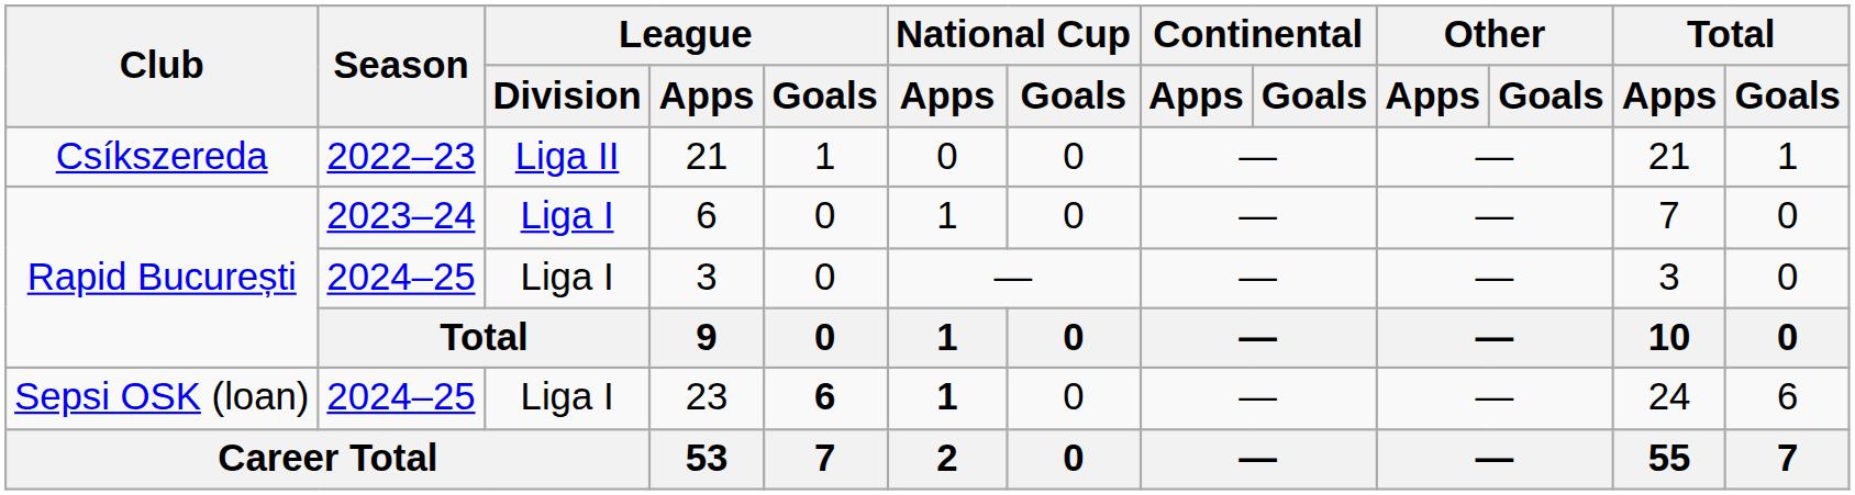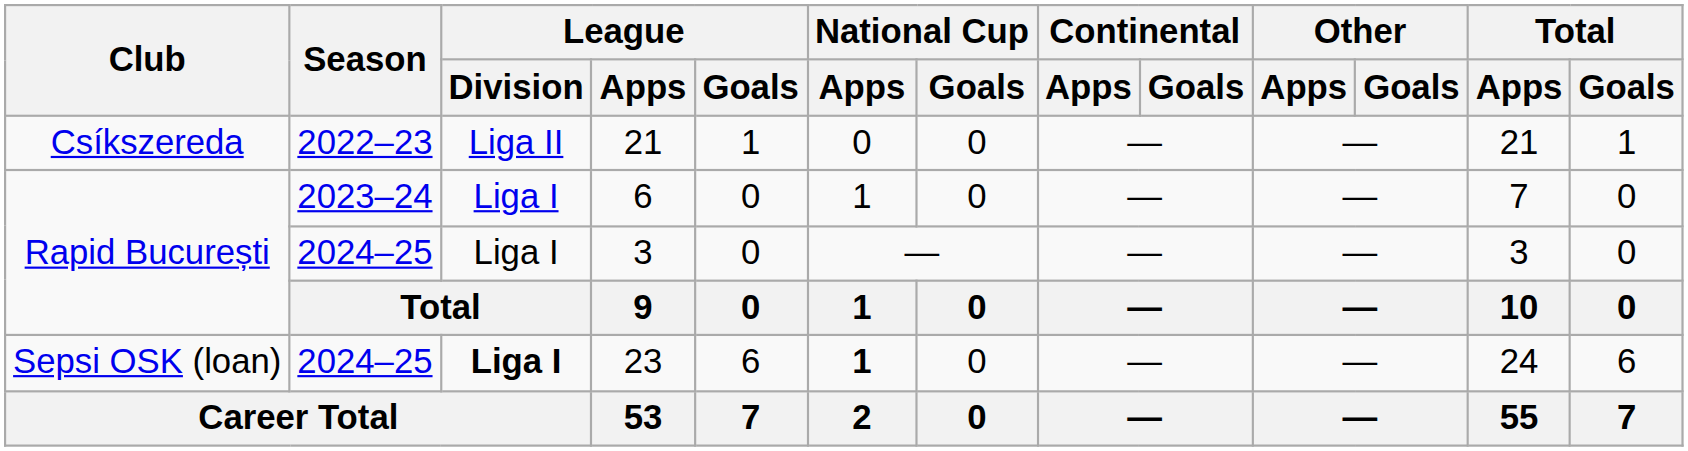23 | League / Division: normal -> bold
23 | League / Goals: bold -> normal
